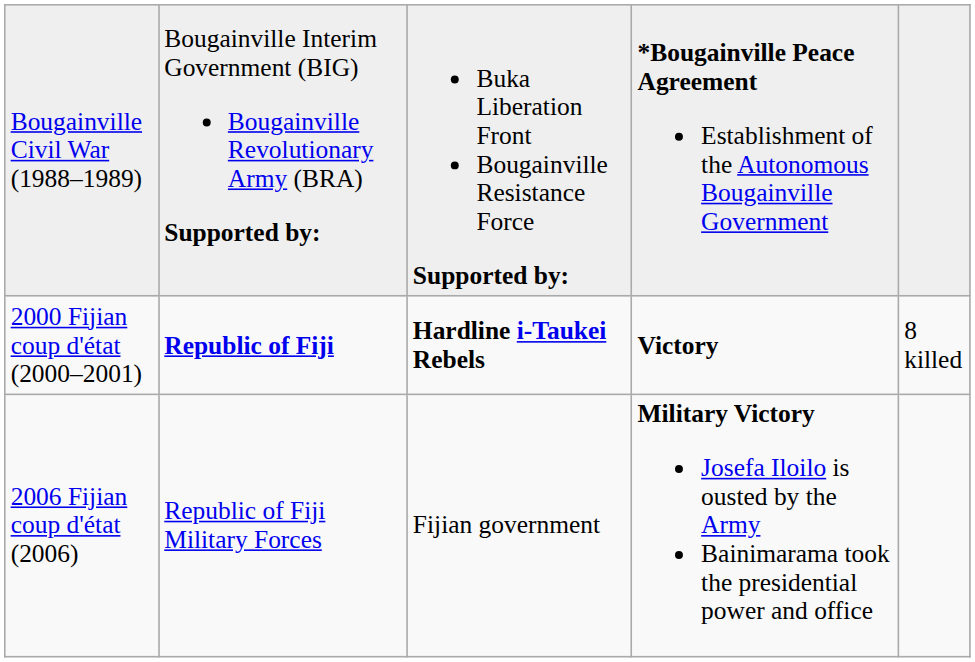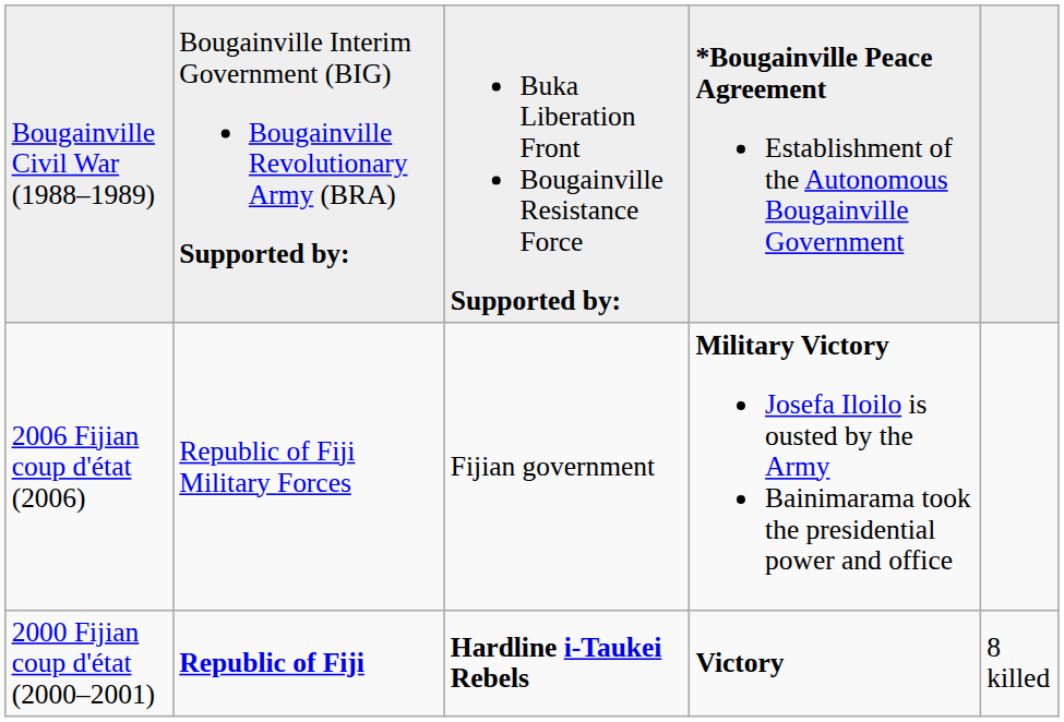rows swapped: 2000 Fijian coup d'état (2000–2001) <-> 2006 Fijian coup d'état (2006)
